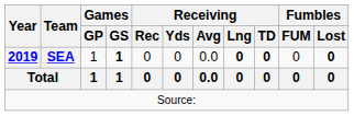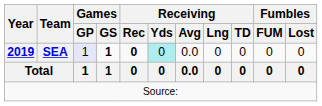2019 | Games / GP: no background -> lavender background
2019 | Receiving / Rec: normal -> bold
2019 | Receiving / Yds: no background -> paleturquoise background
2019 | Receiving / Lng: bold -> normal
2019 | Receiving / TD: bold -> normal
2019 | Fumbles / Lost: bold -> normal
